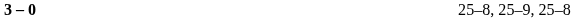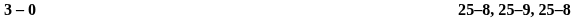row 1 | column 2: normal -> bold
